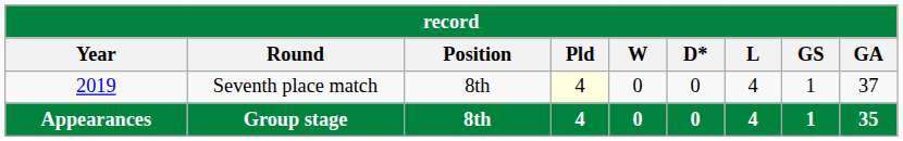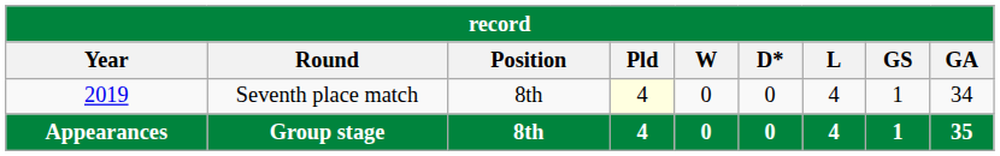2019 | GA: 37 -> 34
